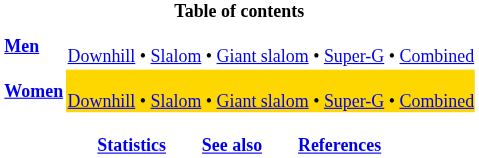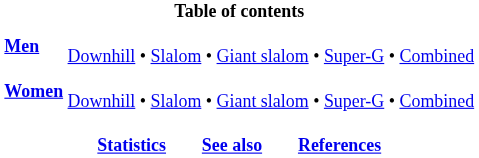Women | column 2: gold background -> no background
